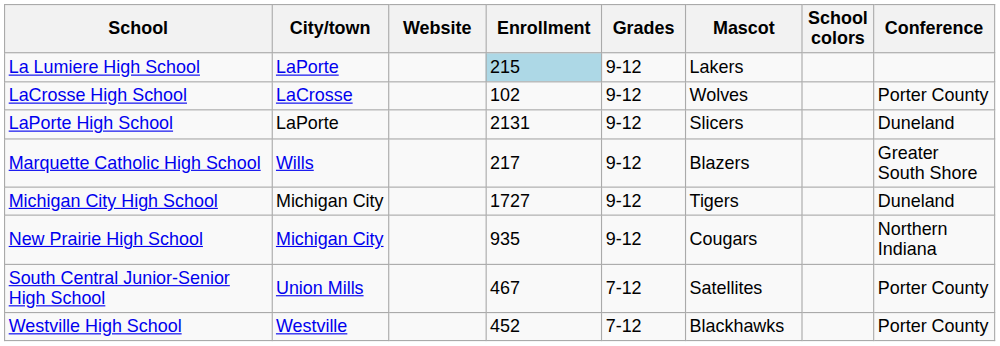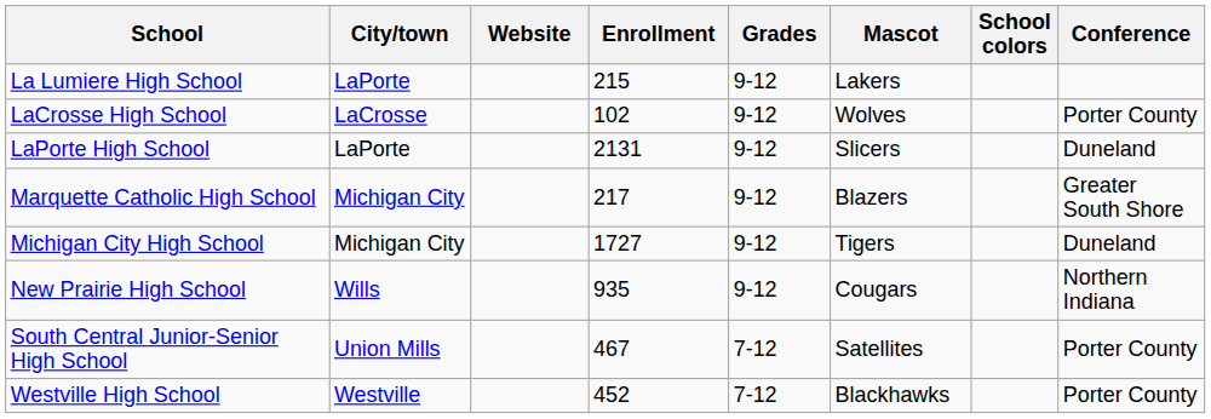La Lumiere High School | Enrollment: lightblue background -> no background
Marquette Catholic High School | City/town: Wills -> Michigan City
New Prairie High School | City/town: Michigan City -> Wills
